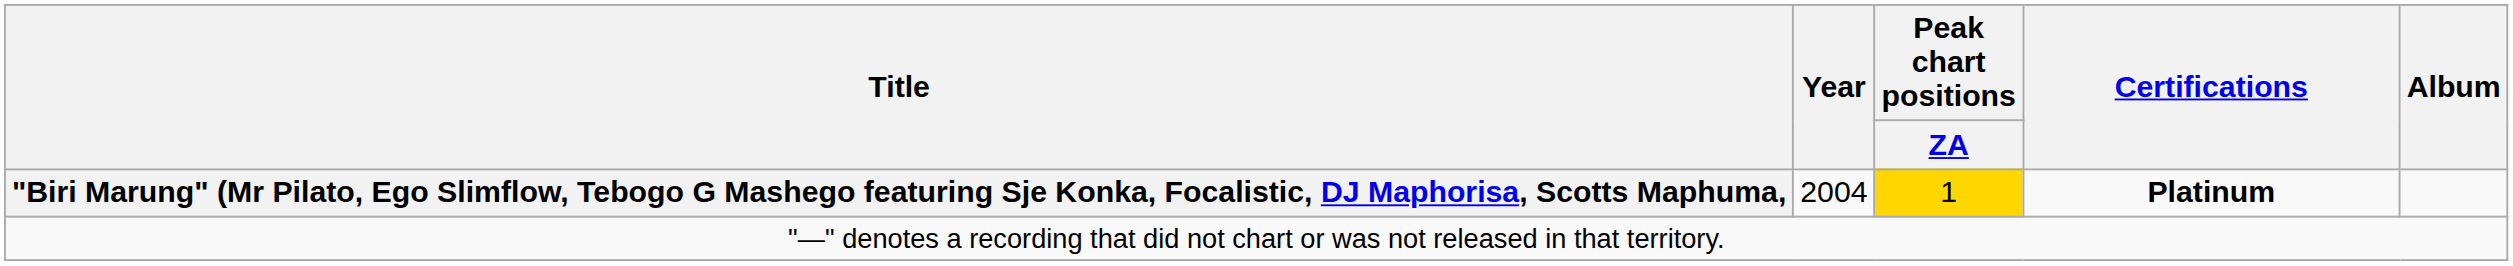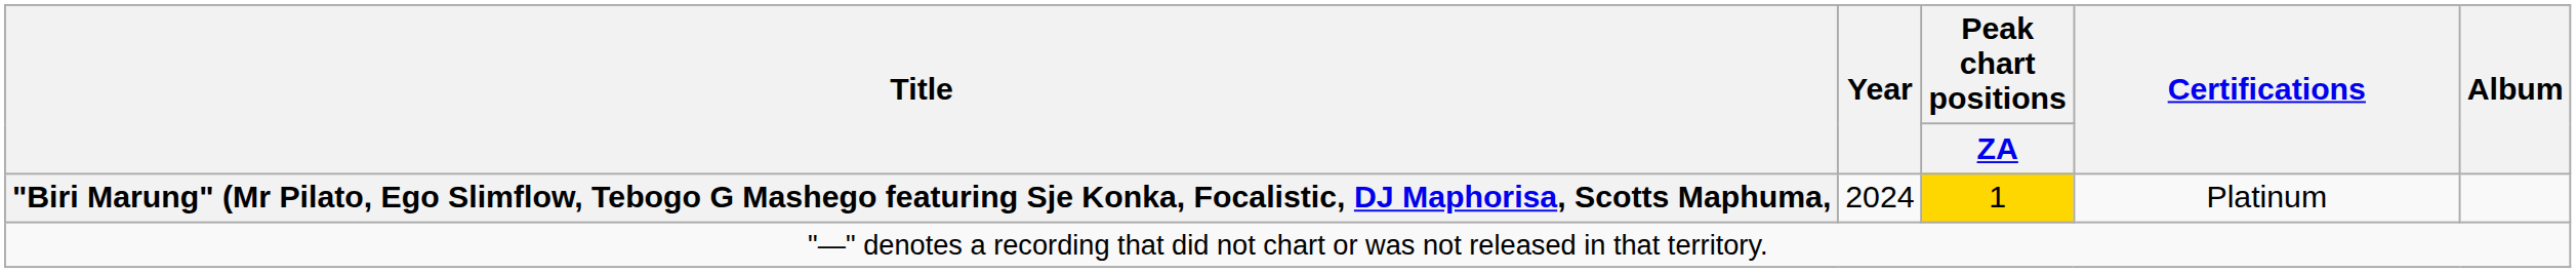row 3 | Year: 2004 -> 2024
row 3 | Certifications: bold -> normal
